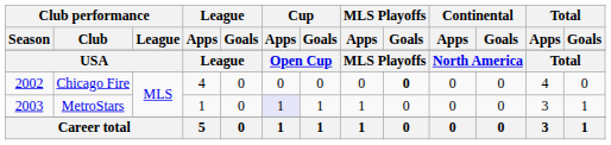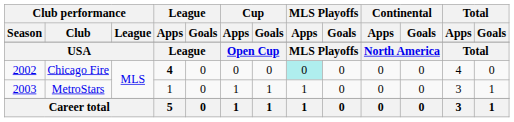Chicago Fire | League / Apps: normal -> bold
Chicago Fire | MLS Playoffs / Apps: no background -> paleturquoise background
Chicago Fire | MLS Playoffs / Goals: bold -> normal
MetroStars | Cup / Apps: lavender background -> no background
